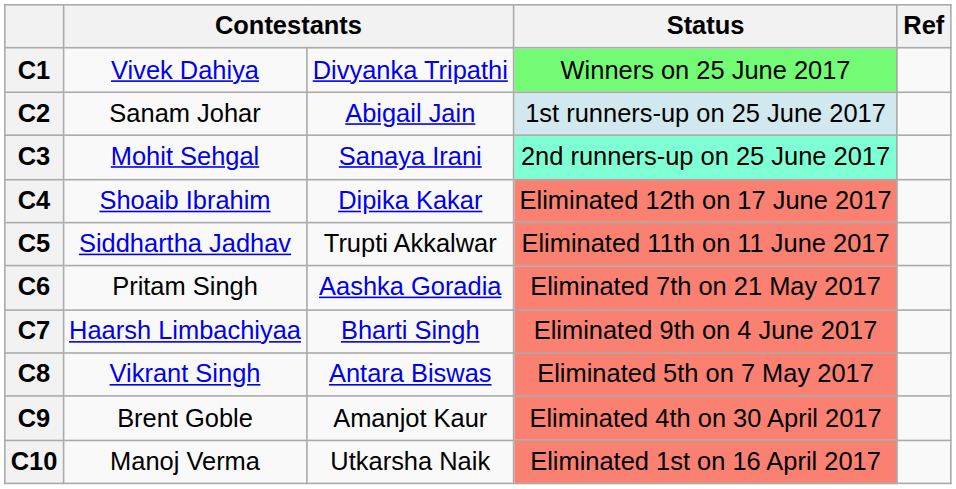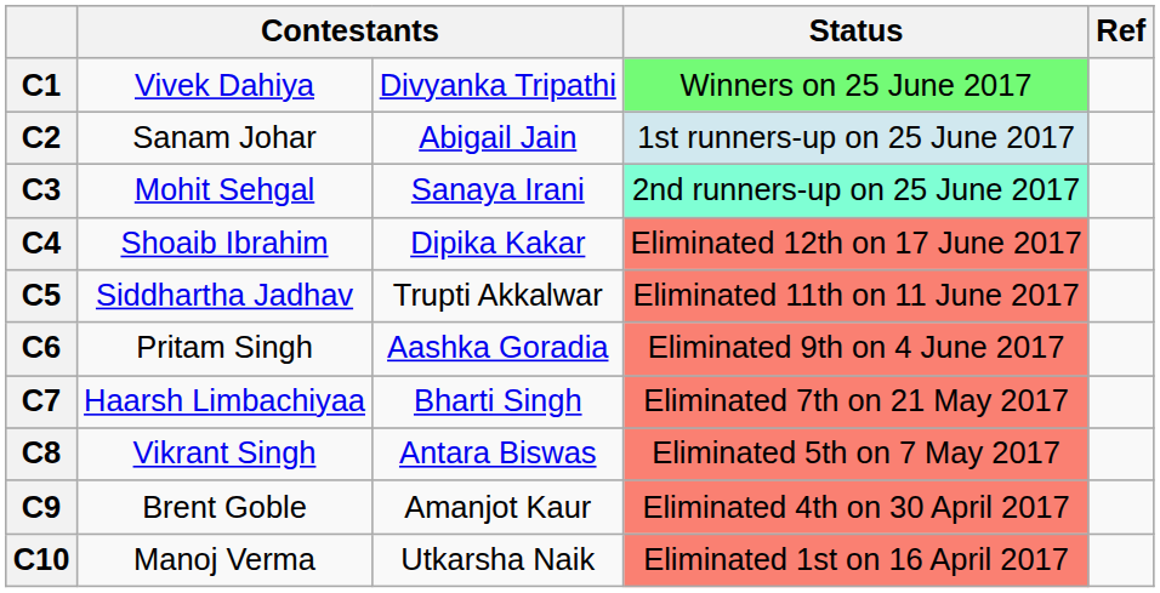C6 | Status: Eliminated 7th on 21 May 2017 -> Eliminated 9th on 4 June 2017
C7 | Status: Eliminated 9th on 4 June 2017 -> Eliminated 7th on 21 May 2017
